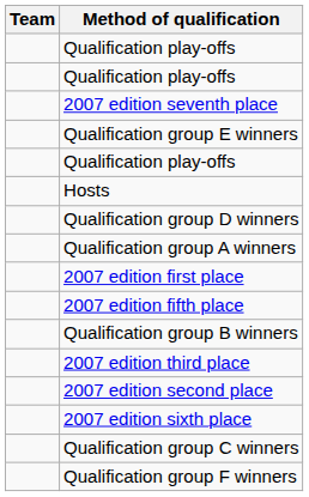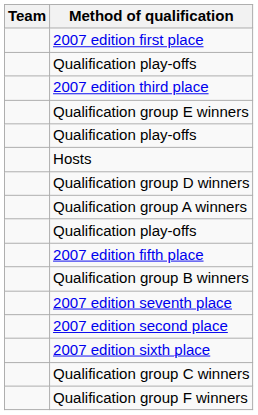row 2 | Method of qualification: Qualification play-offs -> 2007 edition first place
row 4 | Method of qualification: 2007 edition seventh place -> 2007 edition third place
row 10 | Method of qualification: 2007 edition first place -> Qualification play-offs
row 13 | Method of qualification: 2007 edition third place -> 2007 edition seventh place
